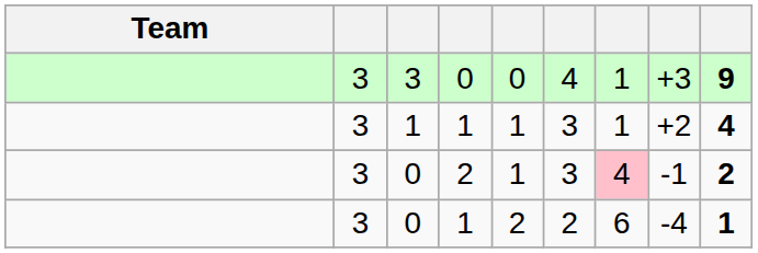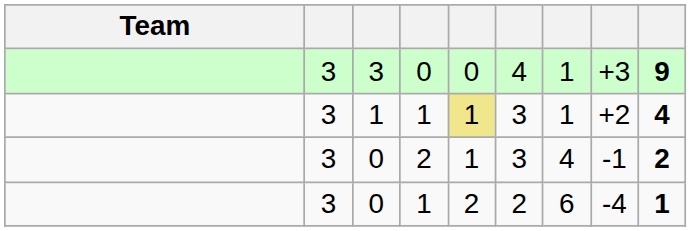row 3 | column 5: no background -> khaki background
row 4 | column 7: pink background -> no background
